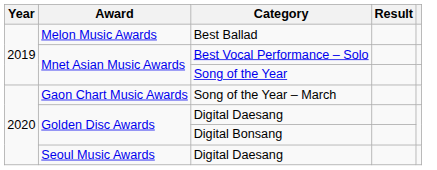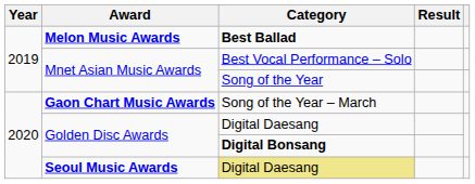Best Ballad | Award: normal -> bold
Best Ballad | Category: normal -> bold
Song of the Year – March | Award: normal -> bold
Digital Bonsang | Category: normal -> bold
Seoul Music Awards / Digital Daesang | Award: normal -> bold
Seoul Music Awards / Digital Daesang | Category: no background -> khaki background
